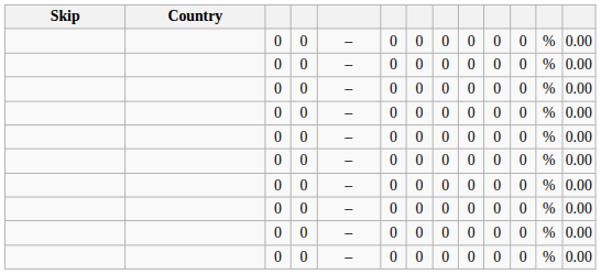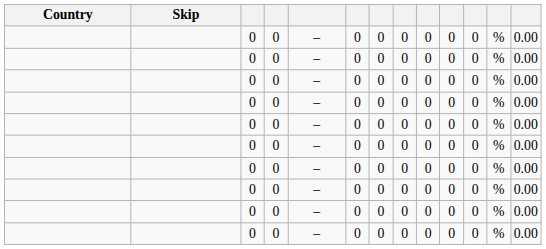columns swapped: Country <-> Skip
